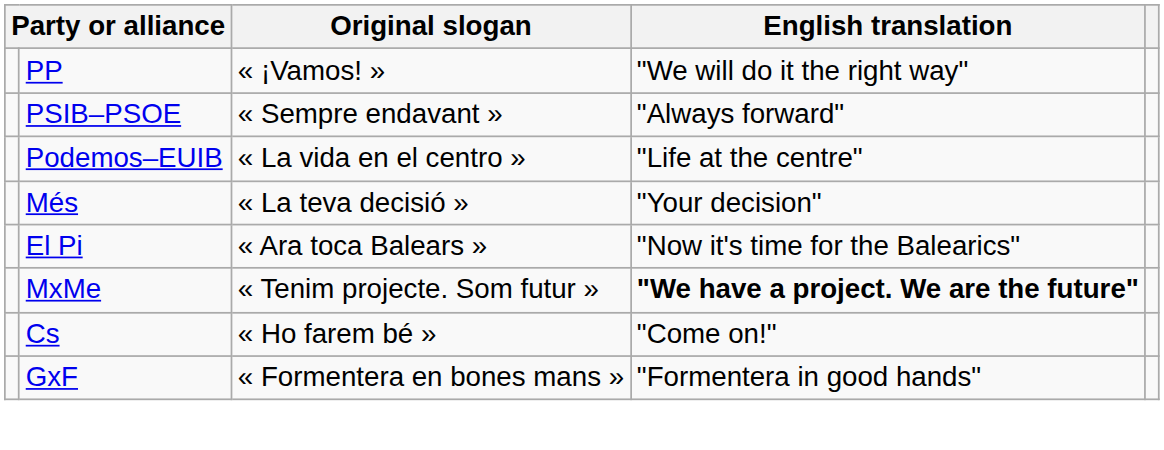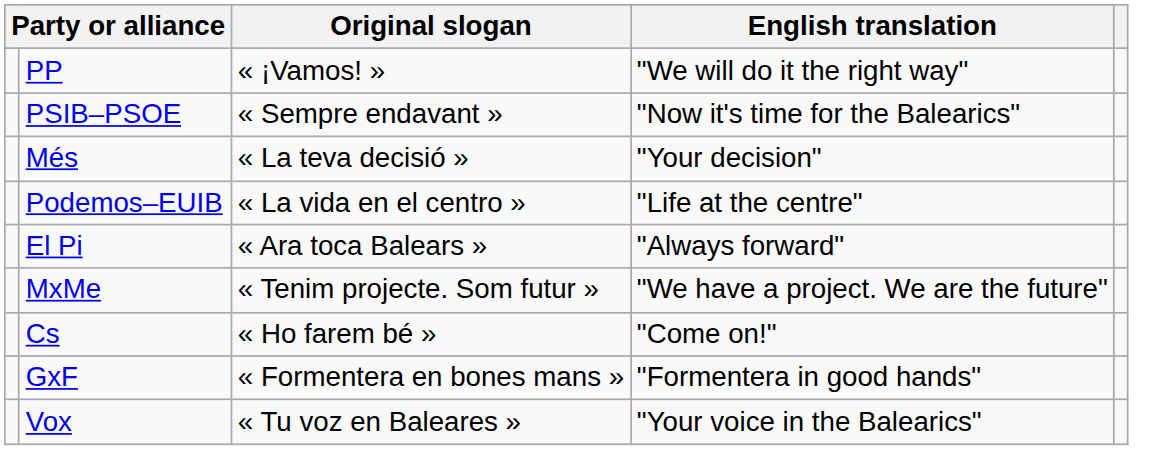PSIB–PSOE | English translation: "Always forward" -> "Now it's time for the Balearics"
rows swapped: Podemos–EUIB <-> Més
El Pi | English translation: "Now it's time for the Balearics" -> "Always forward"
MxMe | English translation: bold -> normal
+ row: Vox | « Tu voz en Baleares » | "Your voice in the Balearics"
